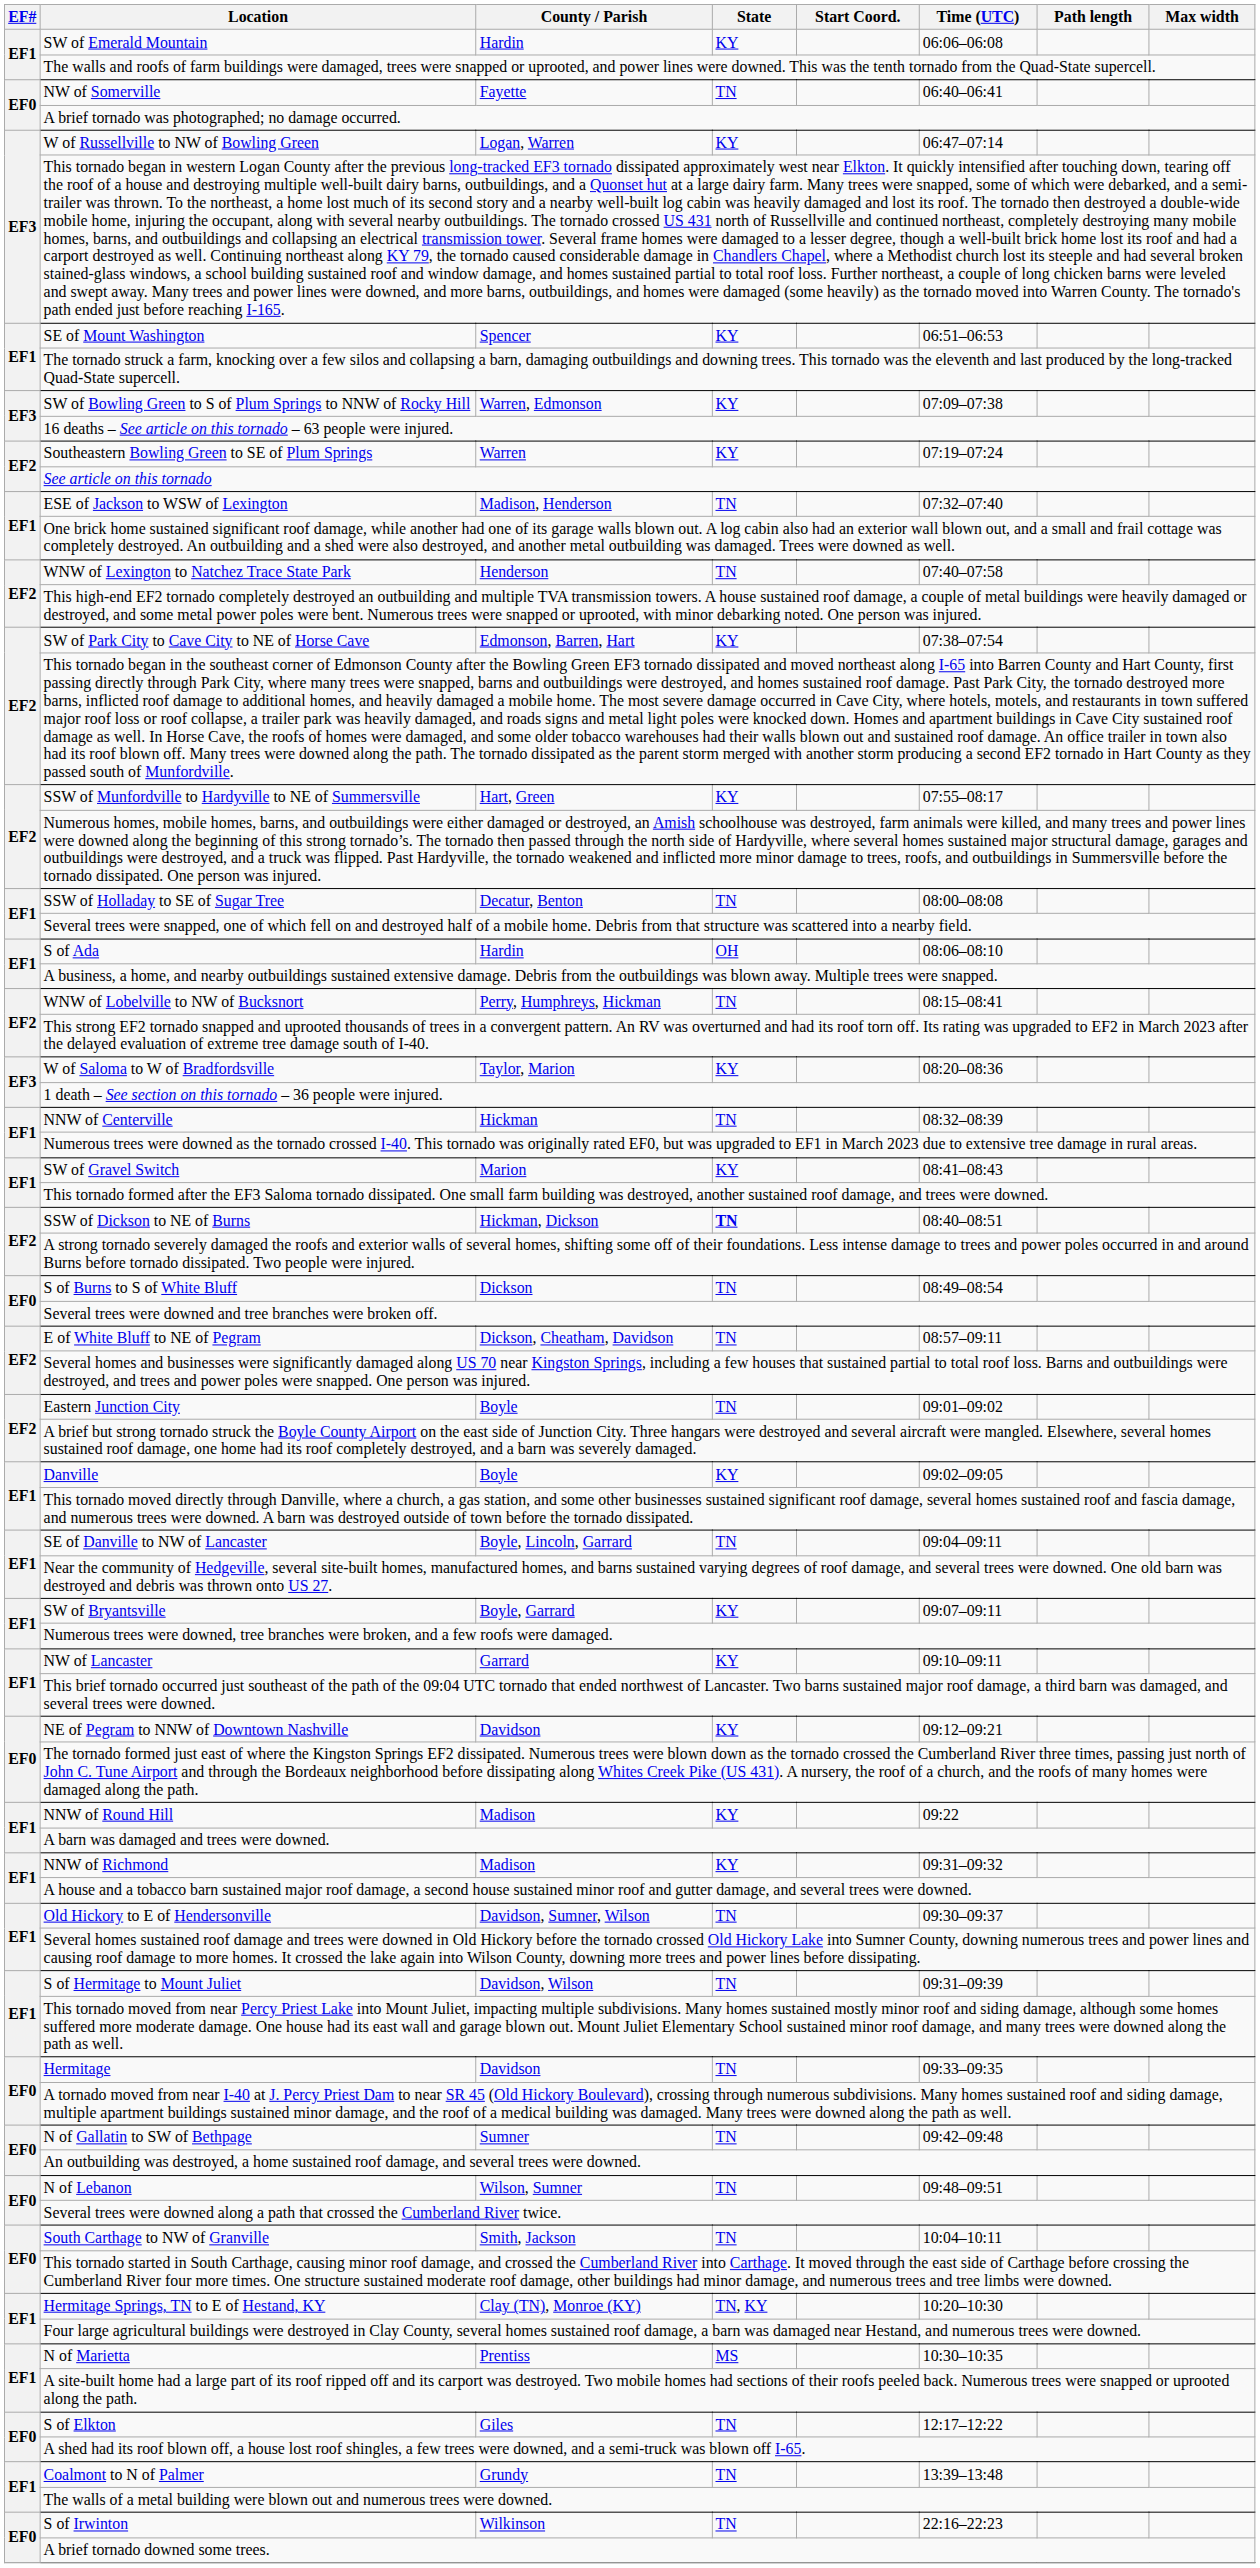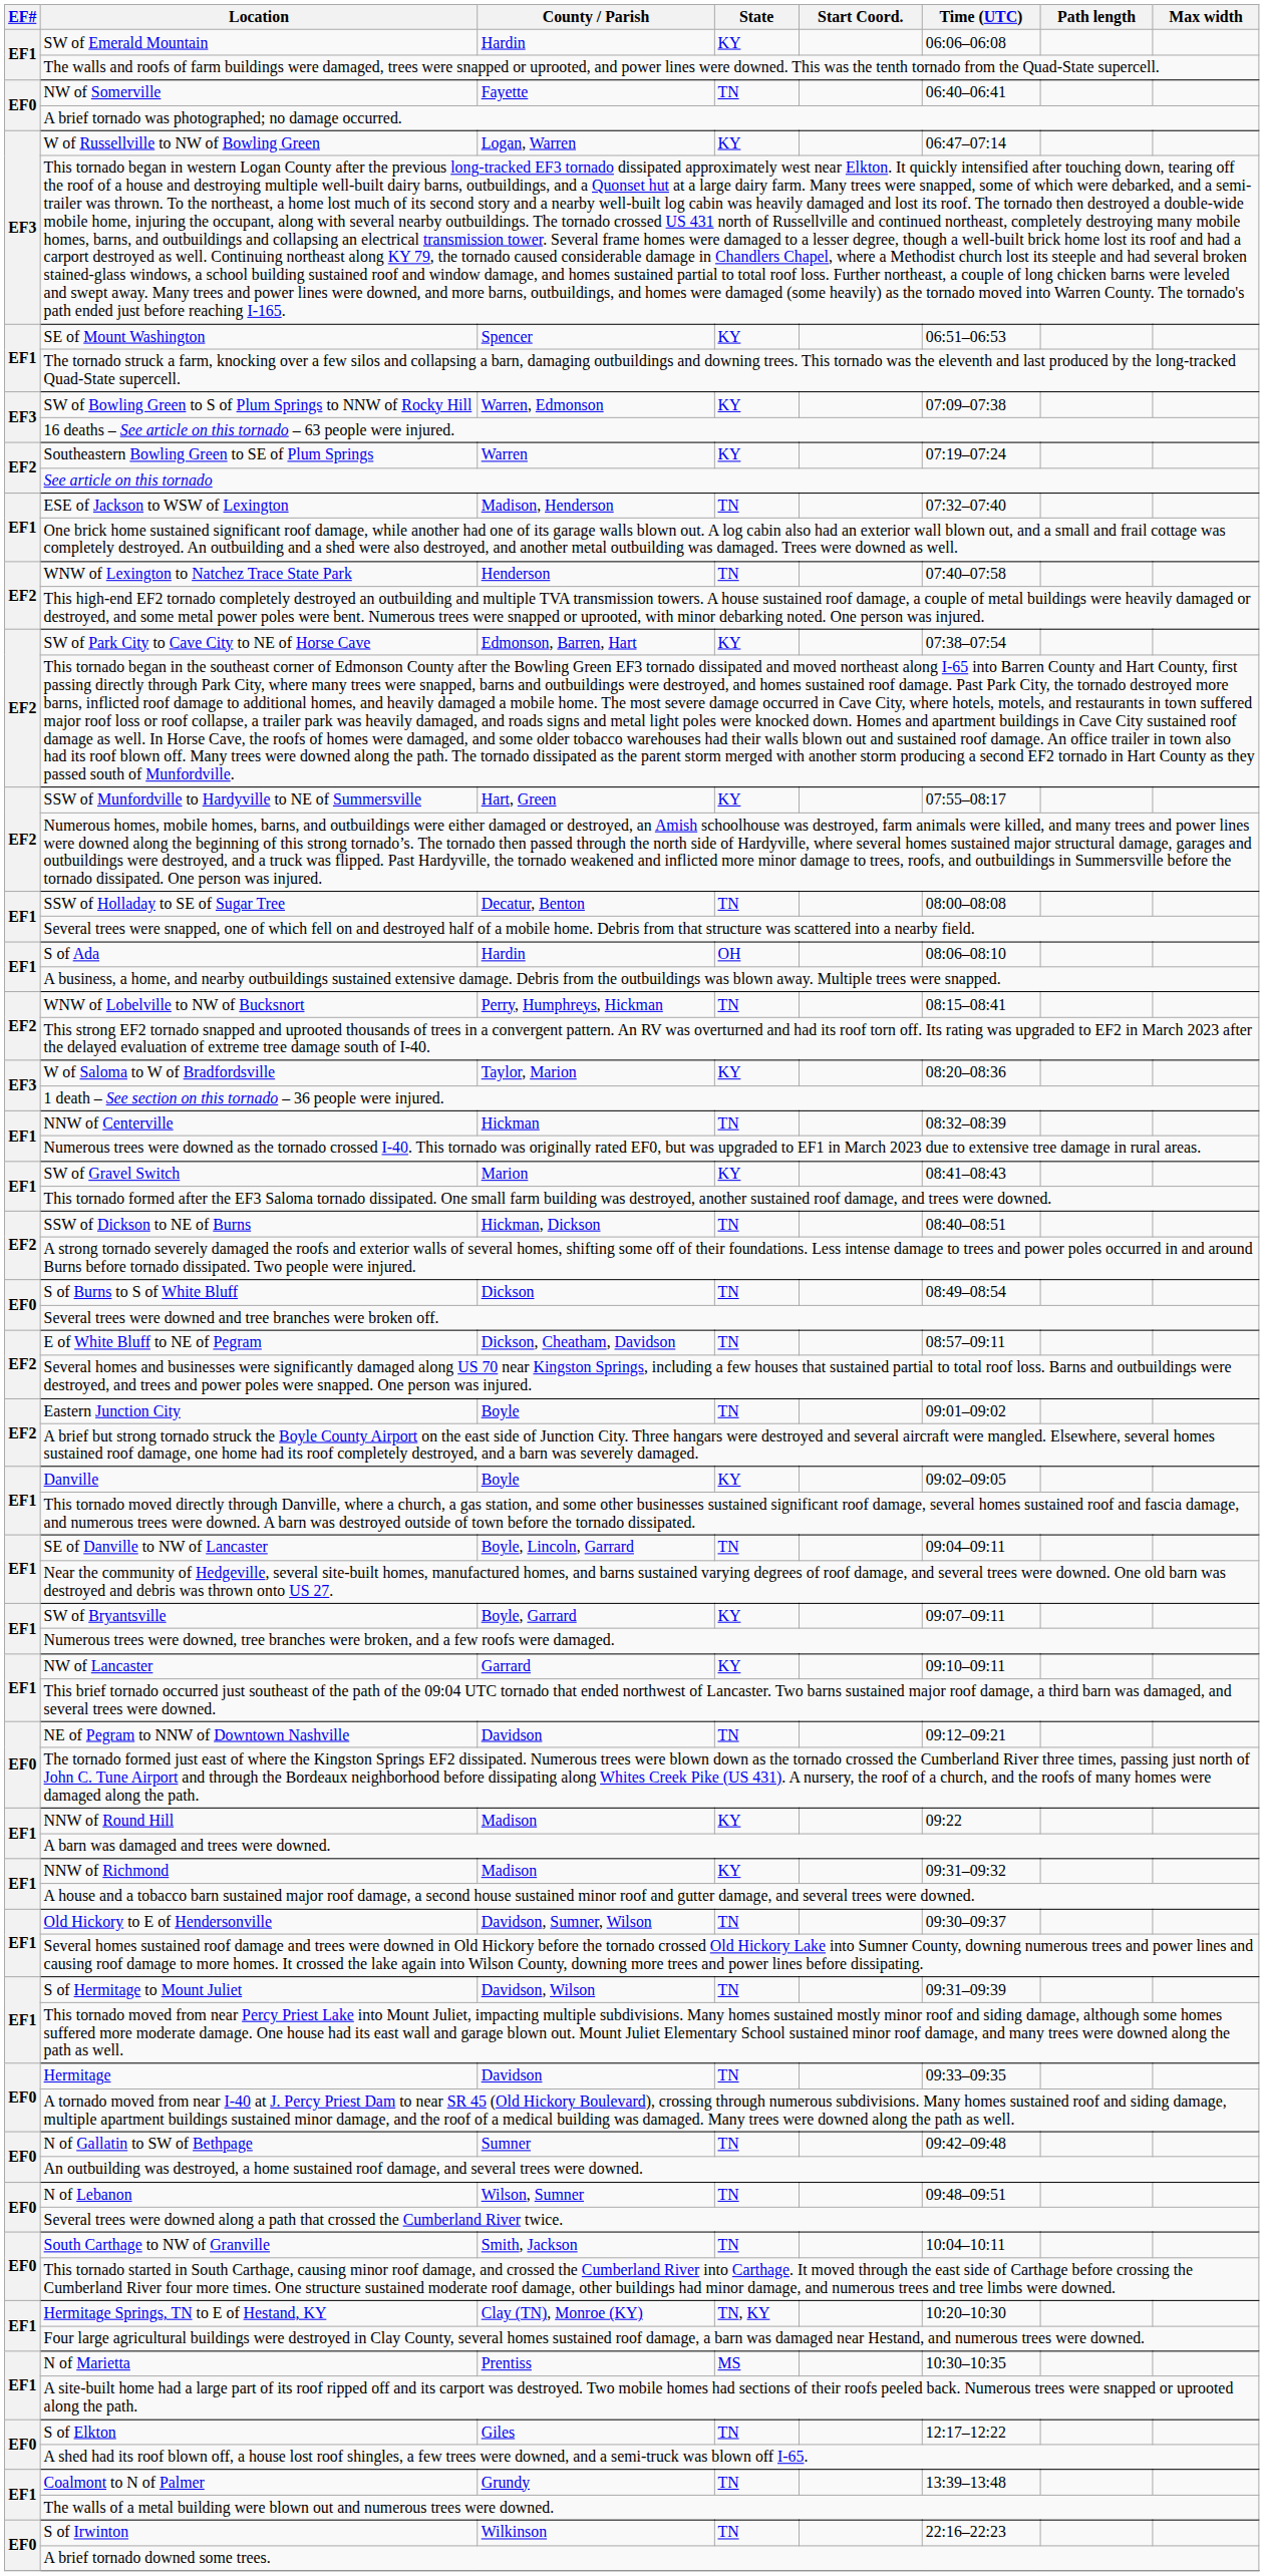SSW of Dickson to NE of Burns | State: bold -> normal
NE of Pegram to NNW of Downtown Nashville | State: KY -> TN
